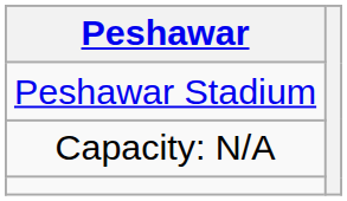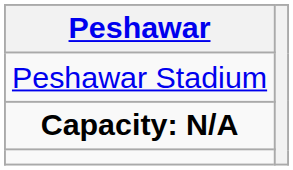Capacity: N/A | Peshawar: normal -> bold
